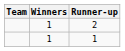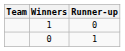row 2 | Runner-up: 2 -> 0
row 3 | Winners: 1 -> 0
